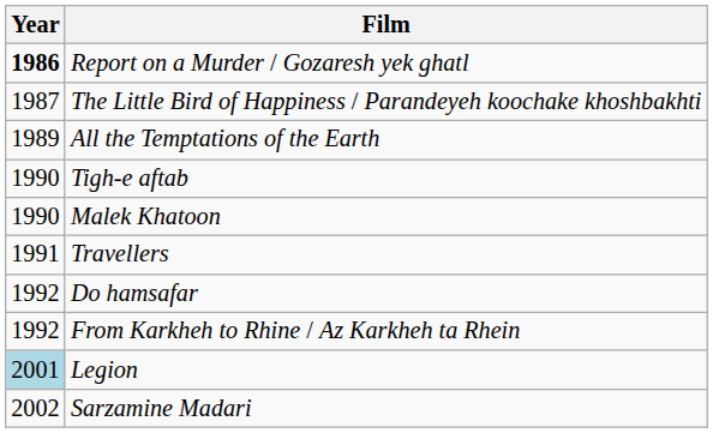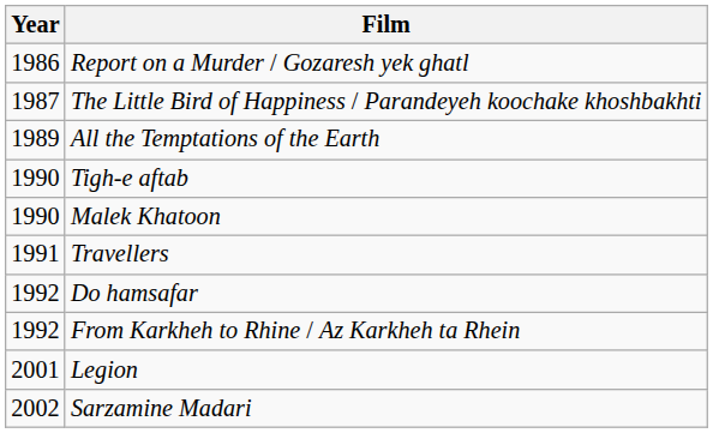Report on a Murder / Gozaresh yek ghatl | Year: bold -> normal
Legion | Year: lightblue background -> no background
